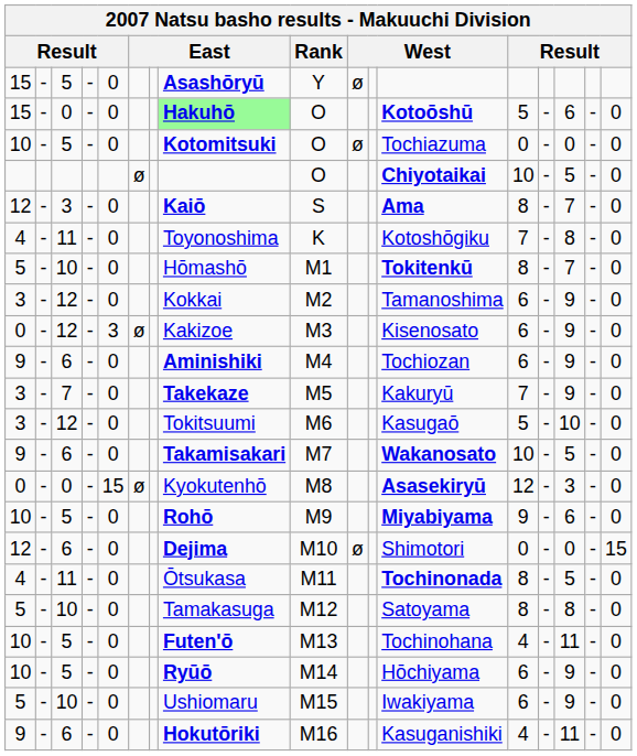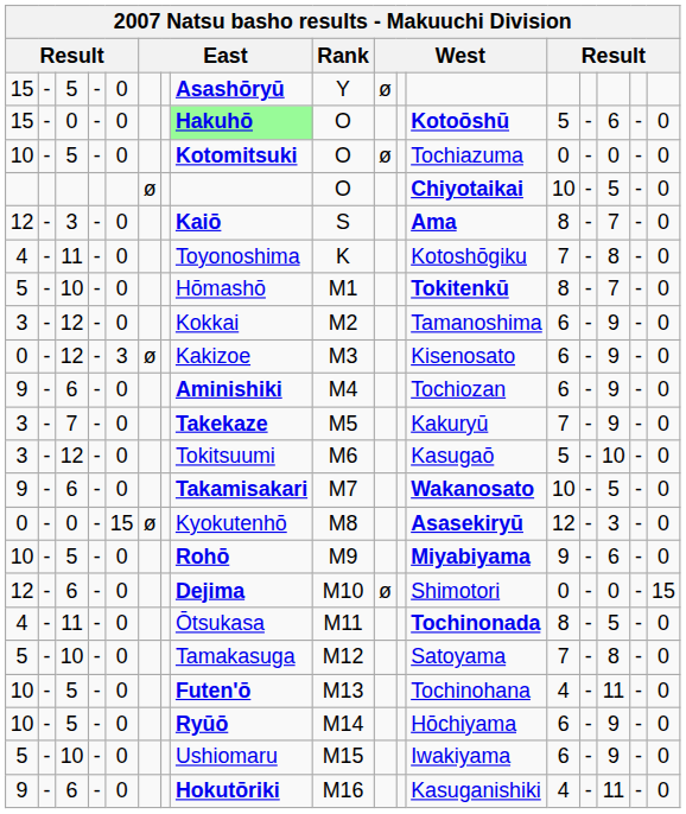row 20 | column 13: 8 -> 7
